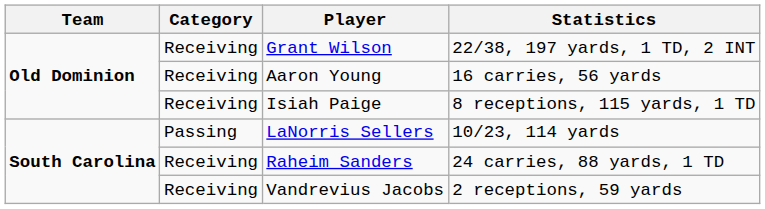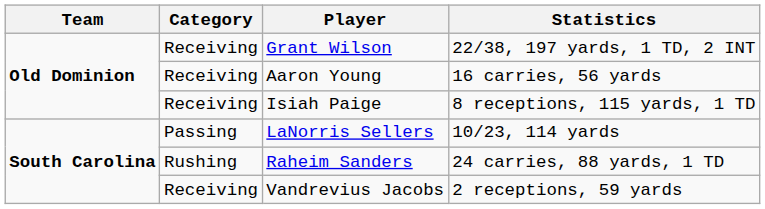Raheim Sanders | Category: Receiving -> Rushing
